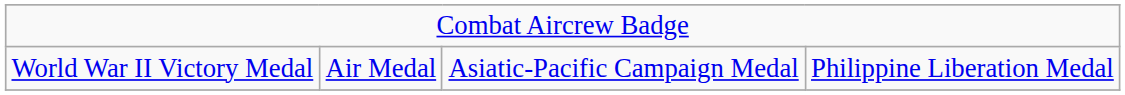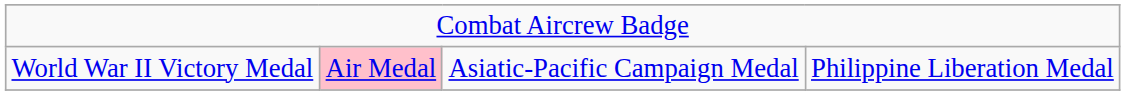World War II Victory Medal | column 2: no background -> pink background
